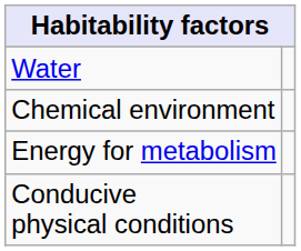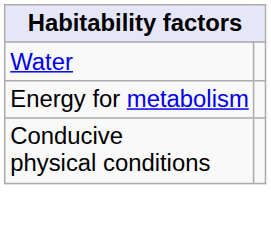- row: Chemical environment
